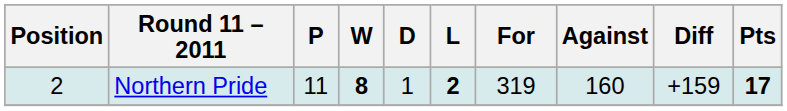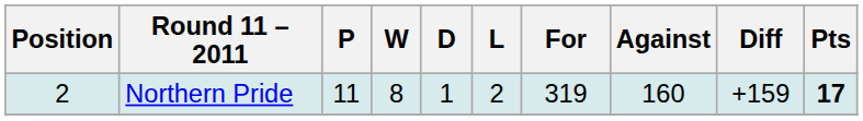Northern Pride | W: bold -> normal
Northern Pride | L: bold -> normal
